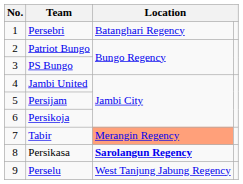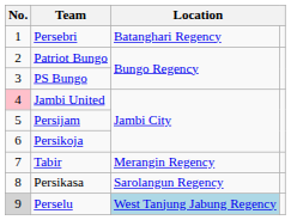Jambi United | No.: no background -> pink background
Tabir | column 3: lightsalmon background -> no background
Persikasa | column 3: bold -> normal
Perselu | No.: no background -> lightgrey background
Perselu | column 3: no background -> lightblue background
